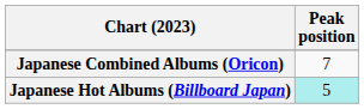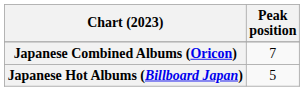Japanese Hot Albums (Billboard Japan) | Peak position: paleturquoise background -> no background
